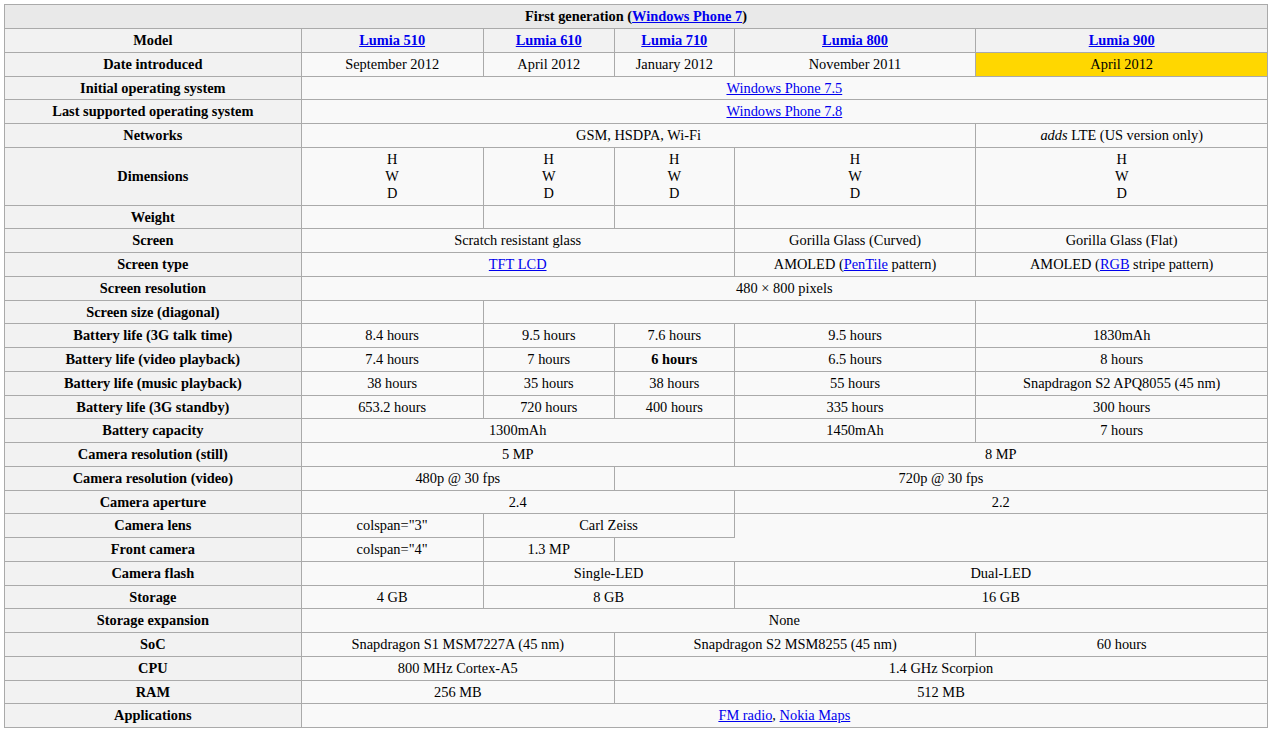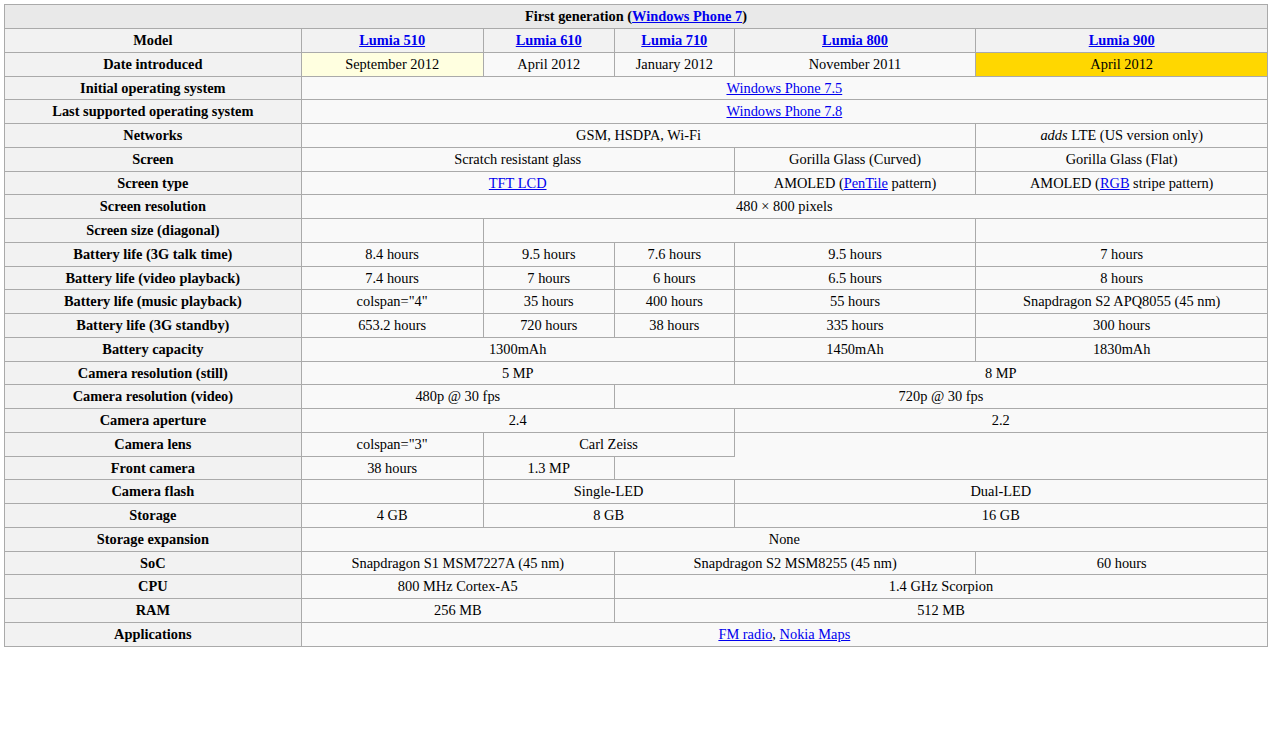Date introduced | Lumia 510: no background -> lightyellow background
- row: Dimensions | H W D | H W D | H W D | H W D | H W D
- row: Weight
Battery life (3G talk time) | Lumia 900: 1830mAh -> 7 hours
Battery life (video playback) | Lumia 710: bold -> normal
Battery life (music playback) | Lumia 510: 38 hours -> colspan="4"
Battery life (music playback) | Lumia 710: 38 hours -> 400 hours
Battery life (3G standby) | Lumia 710: 400 hours -> 38 hours
Battery capacity | Lumia 900: 7 hours -> 1830mAh
Front camera | Lumia 510: colspan="4" -> 38 hours
